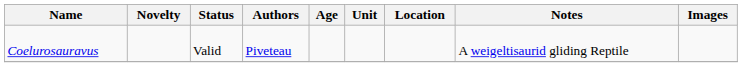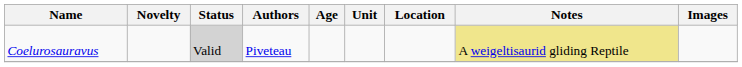Coelurosauravus | Status: no background -> lightgrey background
Coelurosauravus | Notes: no background -> khaki background
